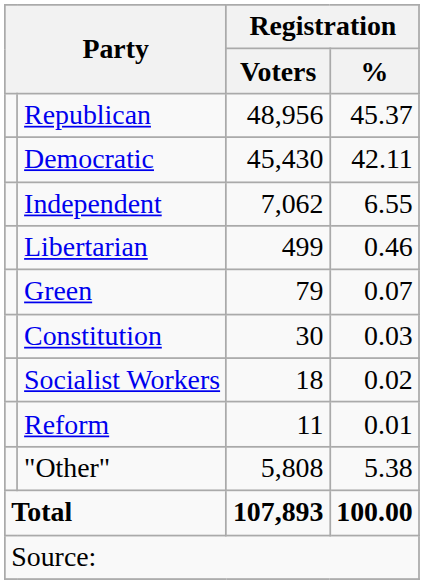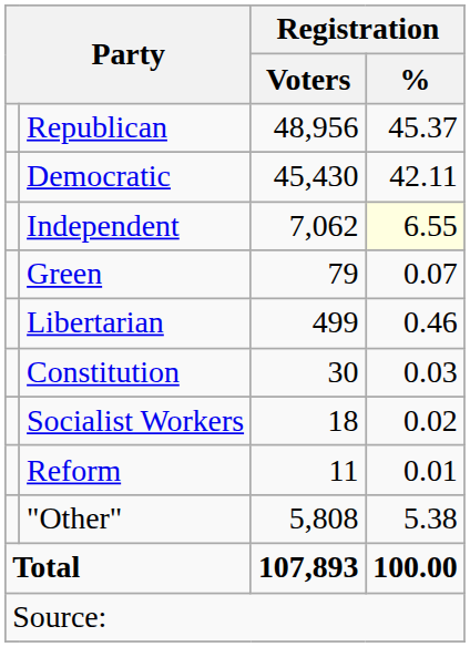Independent | Registration / %: no background -> lightyellow background
rows swapped: Libertarian <-> Green
